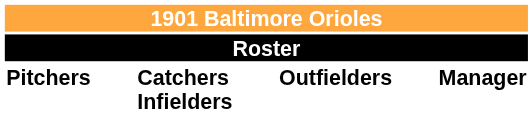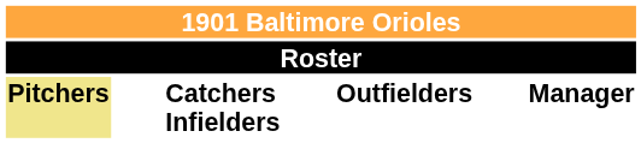Pitchers | column 1: no background -> khaki background
